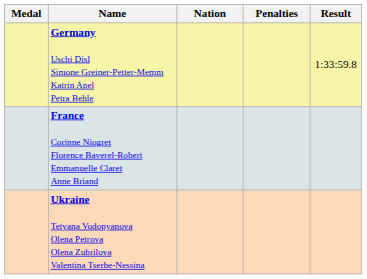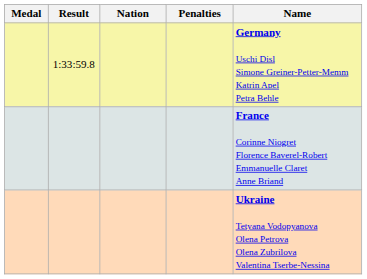columns swapped: Name <-> Result
